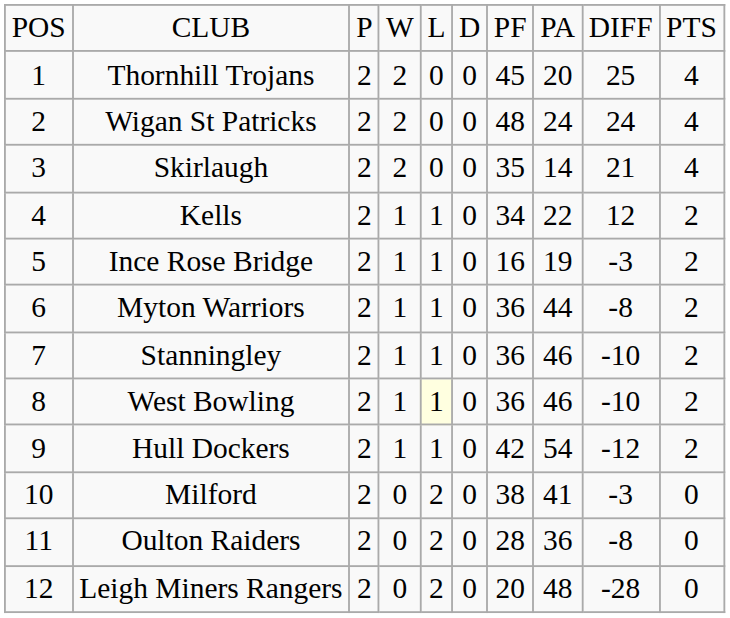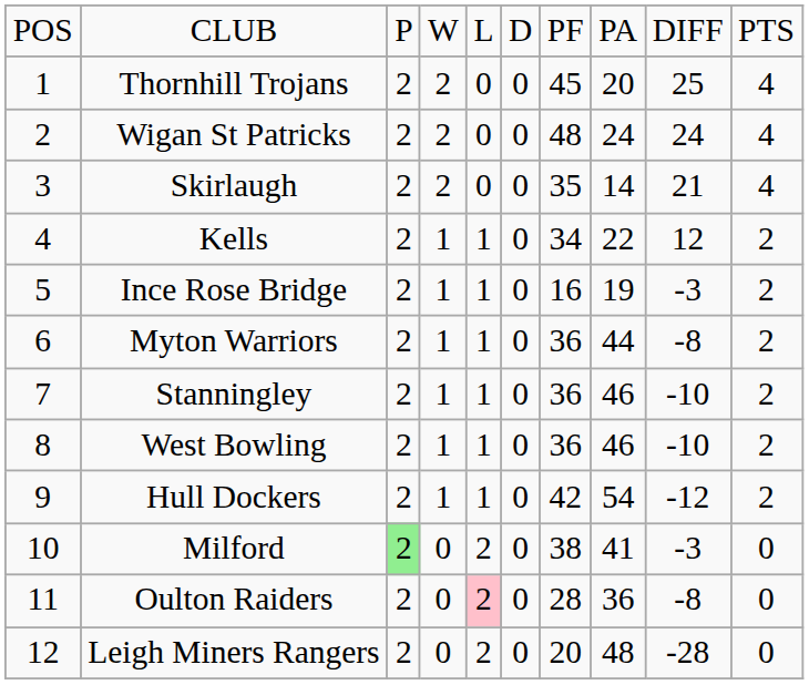West Bowling | column 5: lightyellow background -> no background
Milford | column 3: no background -> lightgreen background
Oulton Raiders | column 5: no background -> pink background
